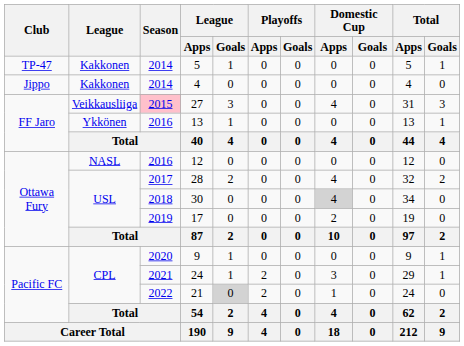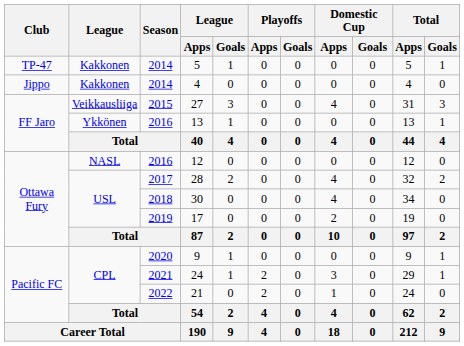27 | Season: pink background -> no background
30 | Domestic Cup / Apps: lightgrey background -> no background
21 | League / Goals: lightgrey background -> no background
